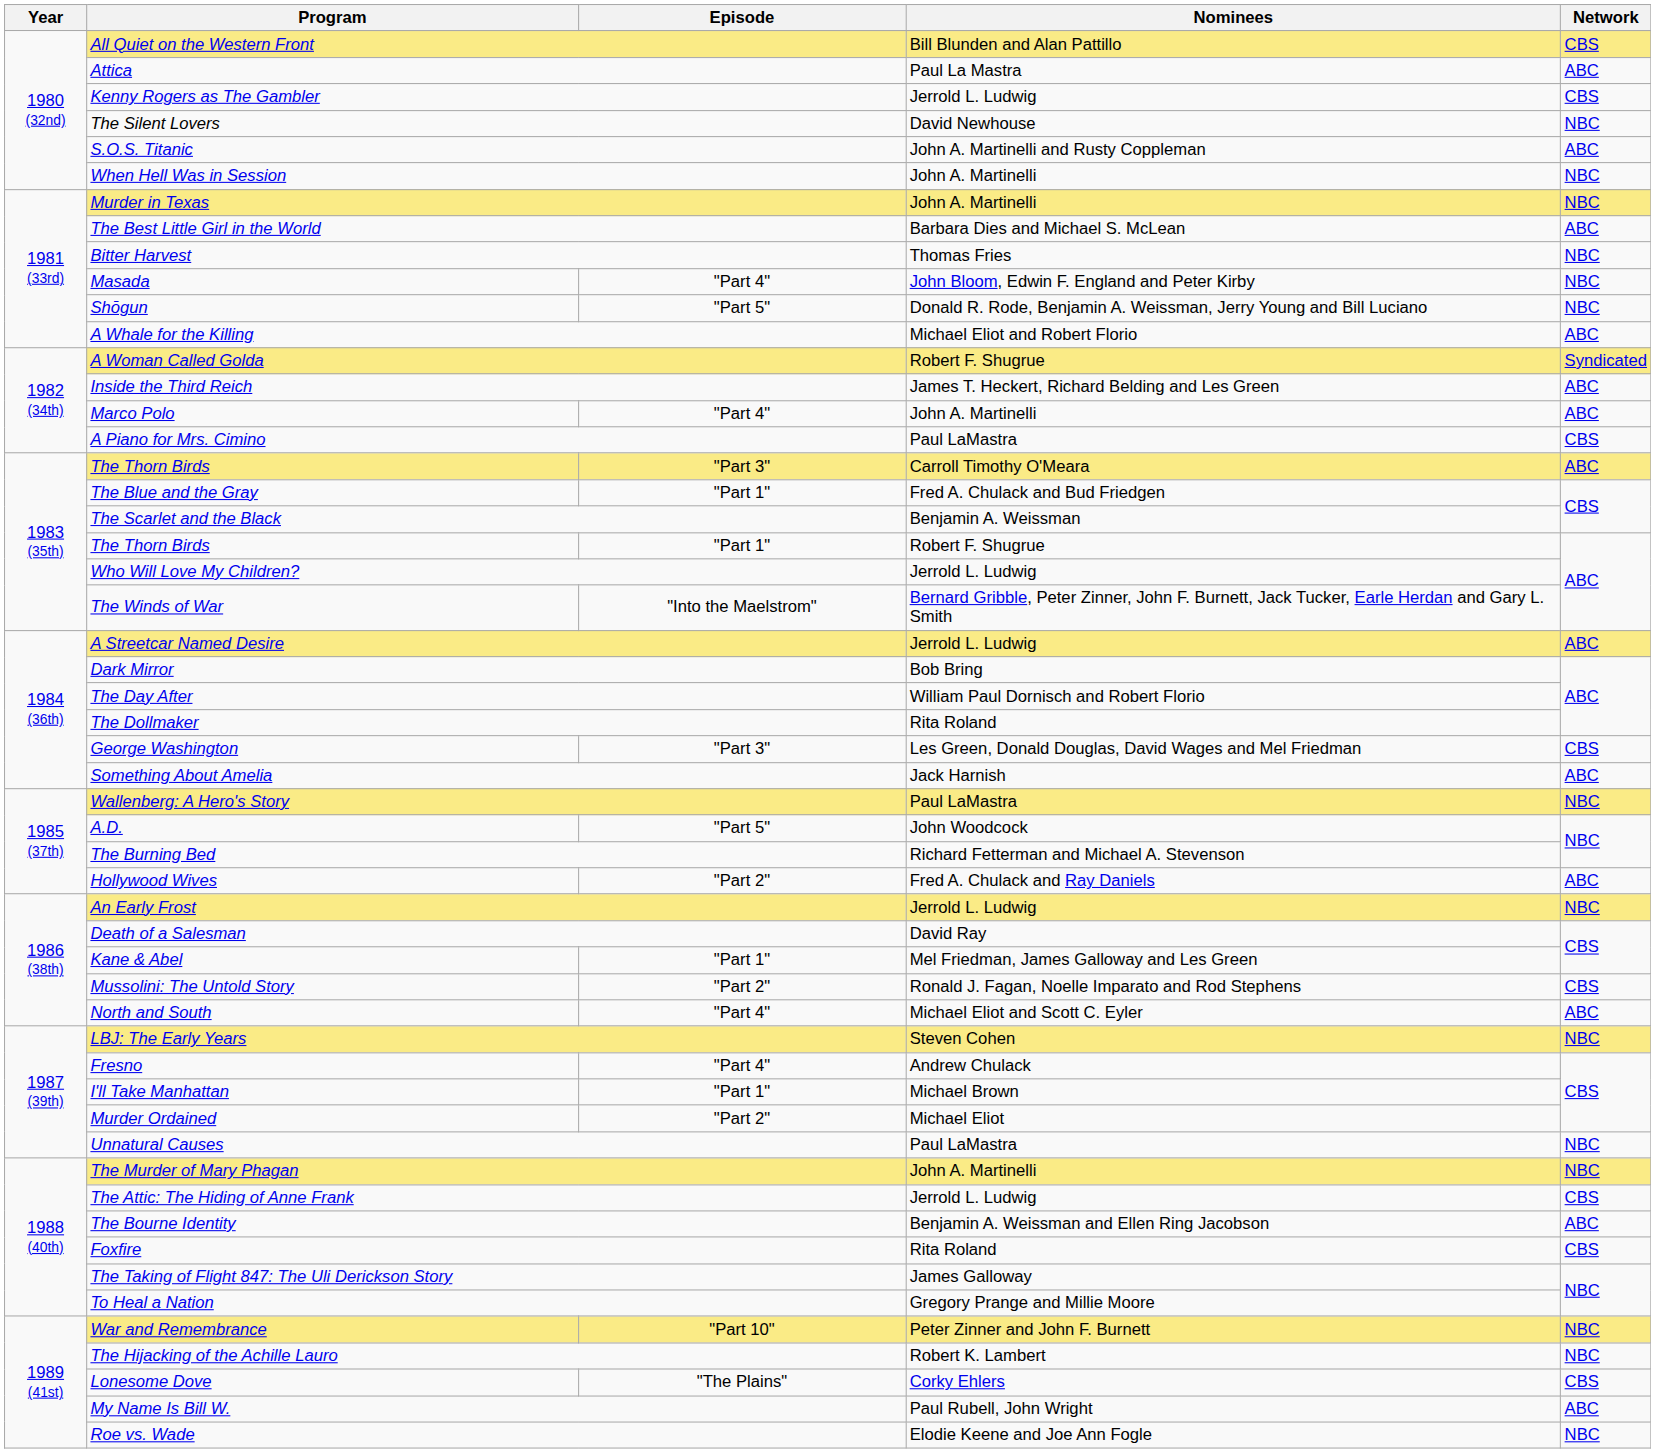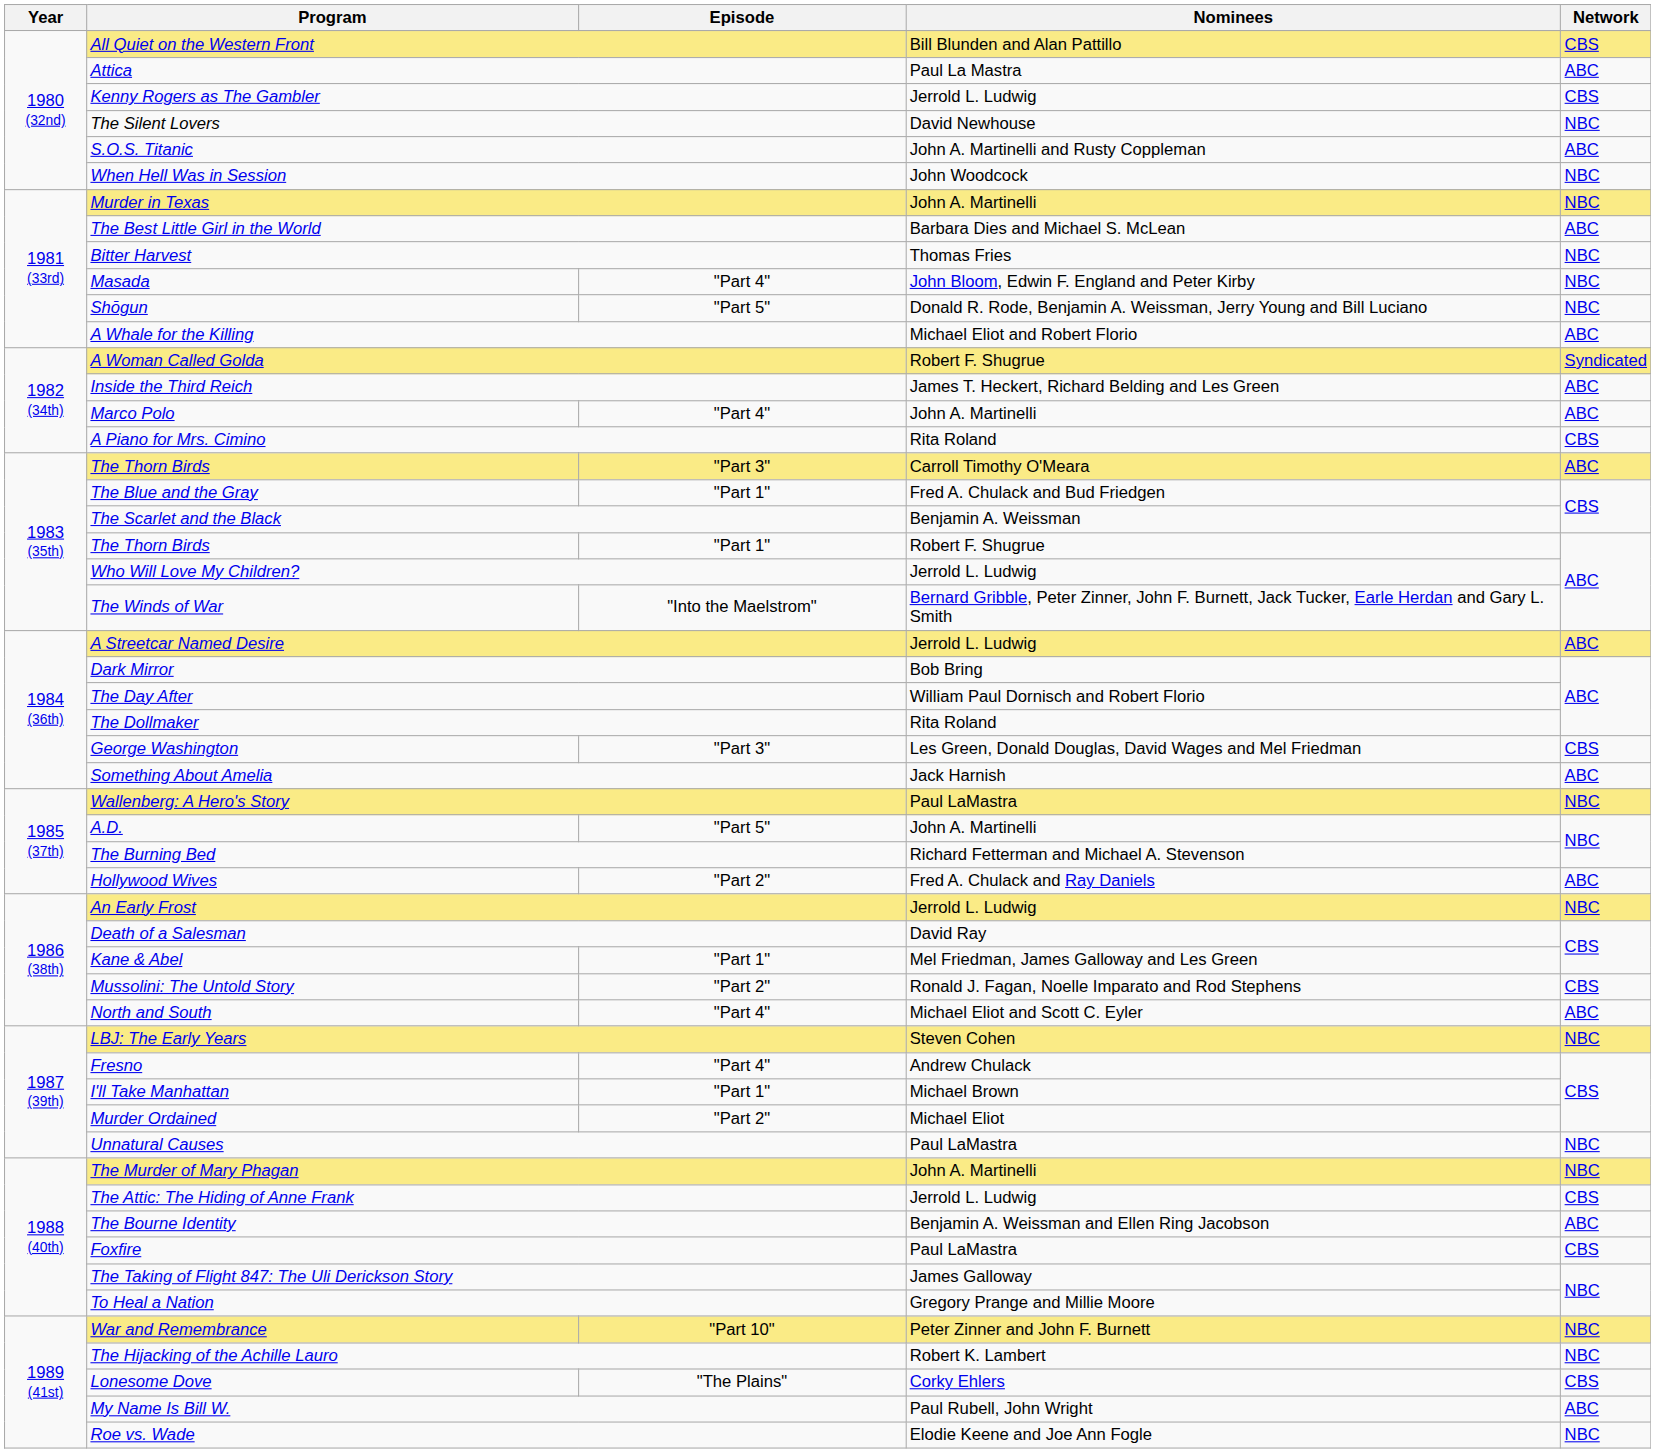When Hell Was in Session | Nominees: John A. Martinelli -> John Woodcock
A Piano for Mrs. Cimino | Nominees: Paul LaMastra -> Rita Roland
A.D. | Nominees: John Woodcock -> John A. Martinelli
Foxfire | Nominees: Rita Roland -> Paul LaMastra
